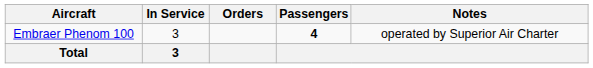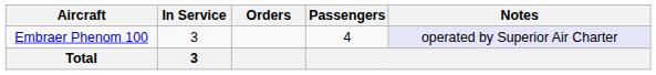Embraer Phenom 100 | Passengers: bold -> normal
Embraer Phenom 100 | Notes: no background -> lavender background
